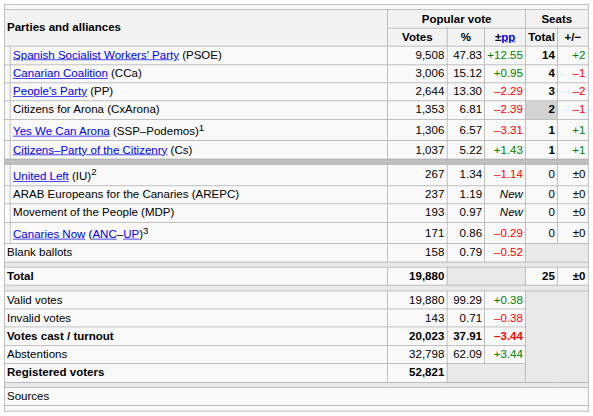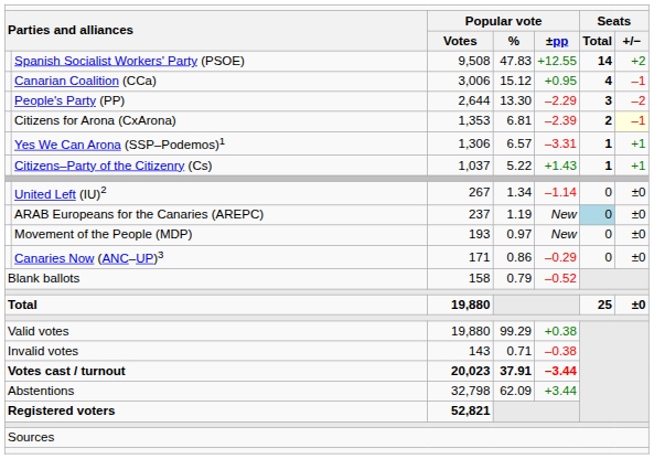Citizens for Arona (CxArona) | column 6: lightgrey background -> no background
Citizens for Arona (CxArona) | column 7: no background -> lightyellow background
ARAB Europeans for the Canaries (AREPC) | column 6: no background -> lightblue background
